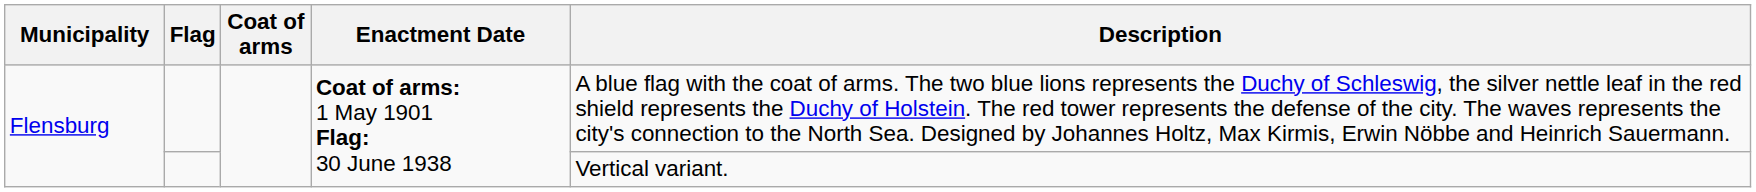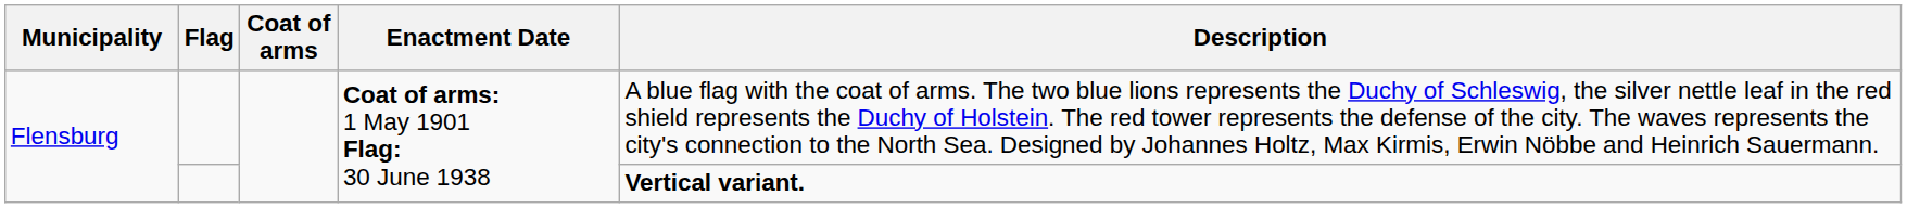row 3 | Description: normal -> bold
